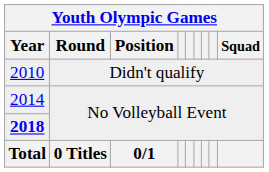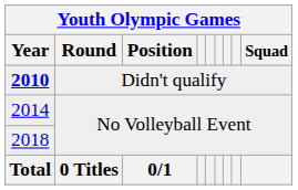2010 | Year: normal -> bold
2018 | Year: bold -> normal
